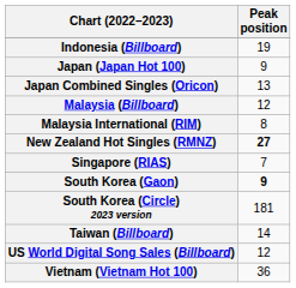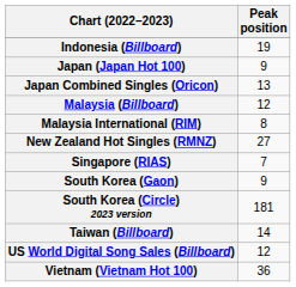New Zealand Hot Singles (RMNZ) | Peak position: bold -> normal
South Korea (Gaon) | Peak position: bold -> normal
